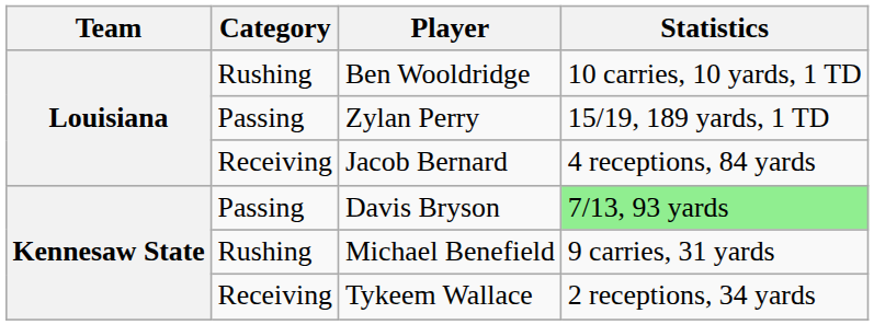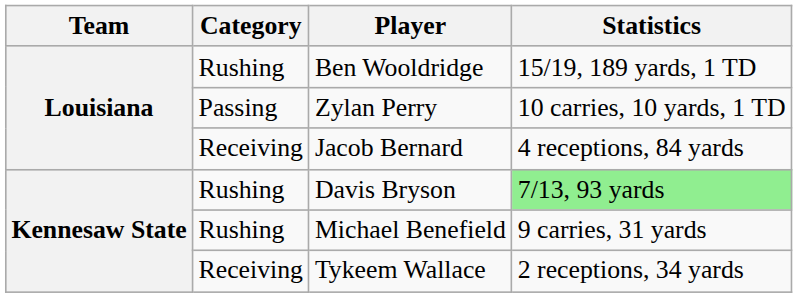Ben Wooldridge | Statistics: 10 carries, 10 yards, 1 TD -> 15/19, 189 yards, 1 TD
Zylan Perry | Statistics: 15/19, 189 yards, 1 TD -> 10 carries, 10 yards, 1 TD
Davis Bryson | Category: Passing -> Rushing
